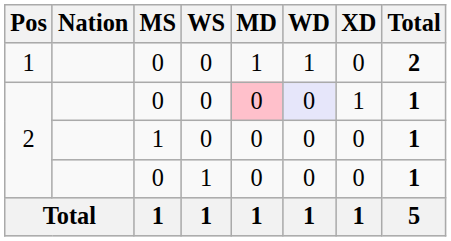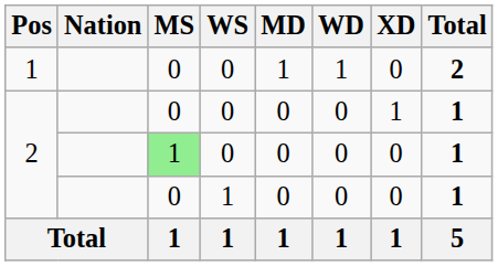row 3 | MD: pink background -> no background
row 3 | WD: lavender background -> no background
row 4 | MS: no background -> lightgreen background
